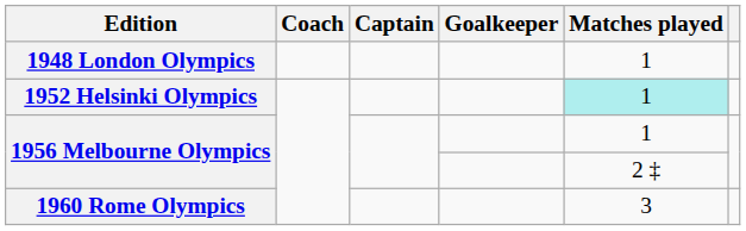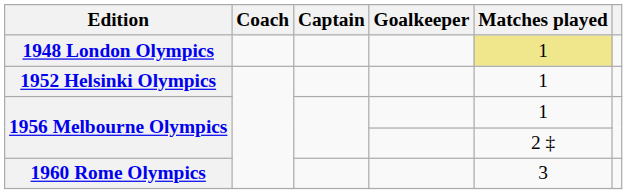1948 London Olympics | Matches played: no background -> khaki background
1952 Helsinki Olympics | Matches played: paleturquoise background -> no background
